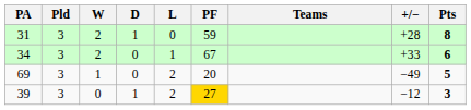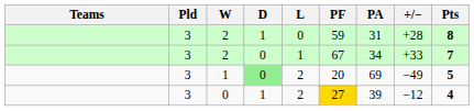columns swapped: Teams <-> PA
row 3 | Pts: 6 -> 7
row 4 | D: no background -> lightgreen background
row 5 | Pts: 3 -> 4
